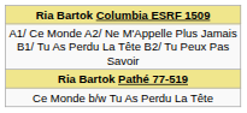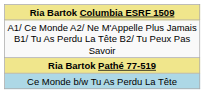row 4 | column 1: no background -> lightblue background
